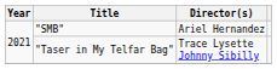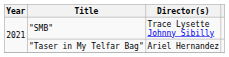"SMB" | Director(s): Ariel Hernandez -> Trace Lysette Johnny Sibilly
"Taser in My Telfar Bag" | Director(s): Trace Lysette Johnny Sibilly -> Ariel Hernandez
